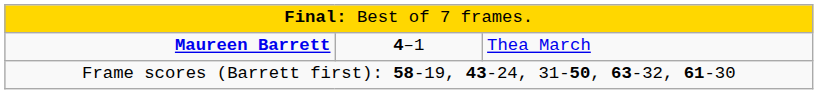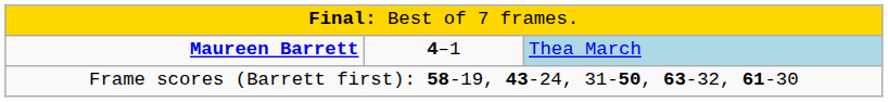Maureen Barrett | column 3: no background -> lightblue background
